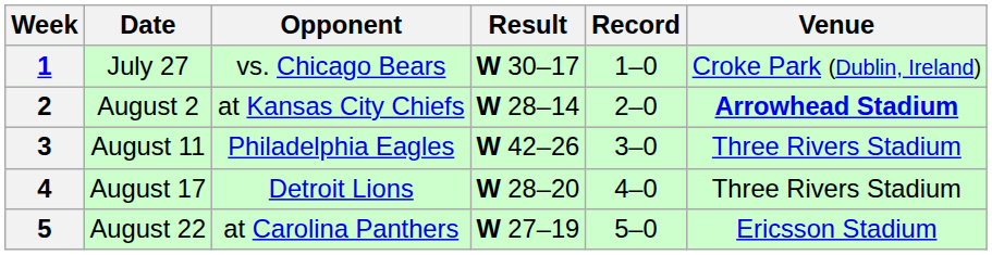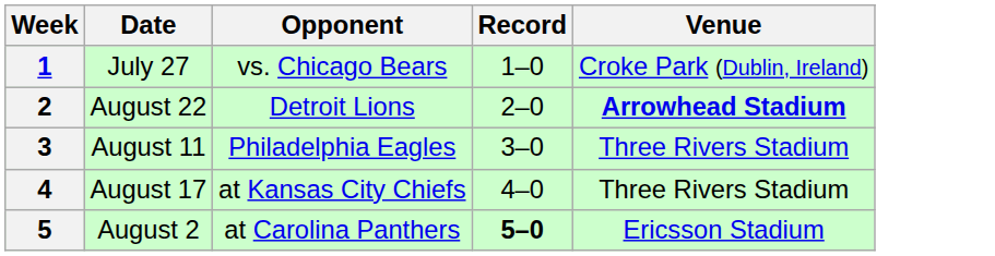- column: Result | W 30–17 | W 28–14 | W 42–26 | W 28–20 | W 27–19
2 | Date: August 2 -> August 22
2 | Opponent: at Kansas City Chiefs -> Detroit Lions
4 | Opponent: Detroit Lions -> at Kansas City Chiefs
5 | Date: August 22 -> August 2
5 | Record: normal -> bold
